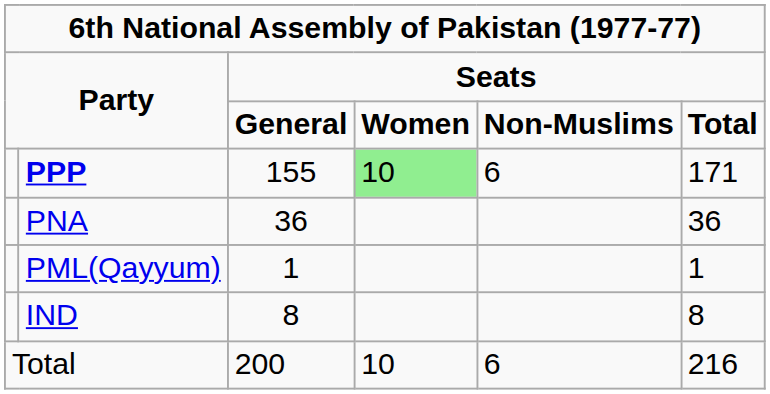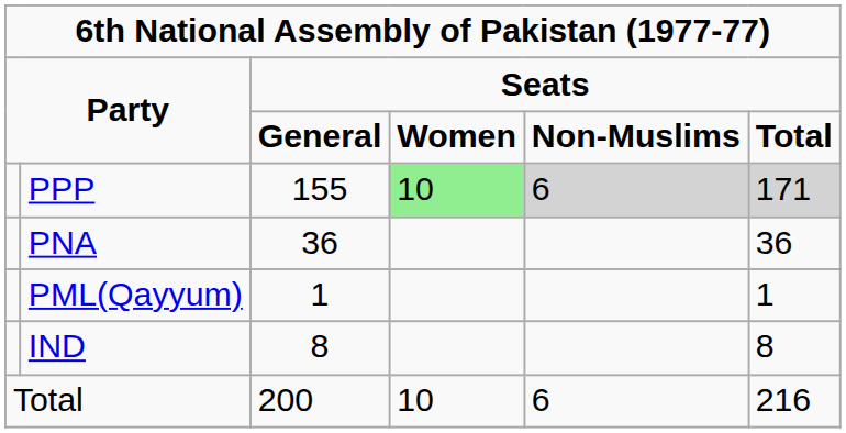155 | column 2: bold -> normal
155 | column 5: no background -> lightgrey background
155 | column 6: no background -> lightgrey background
